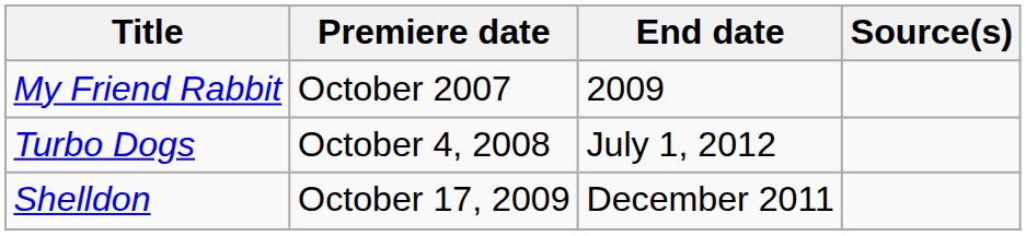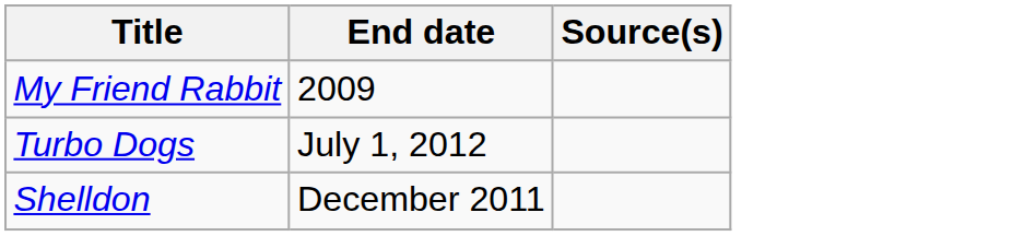- column: Premiere date | October 2007 | October 4, 2008 | October 17, 2009
